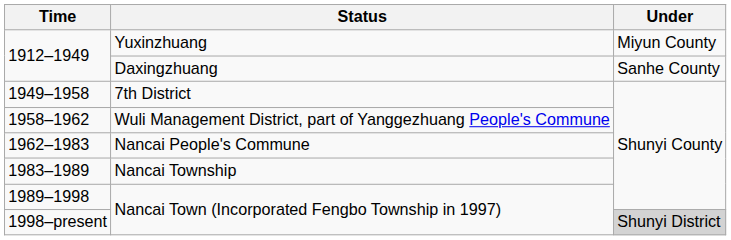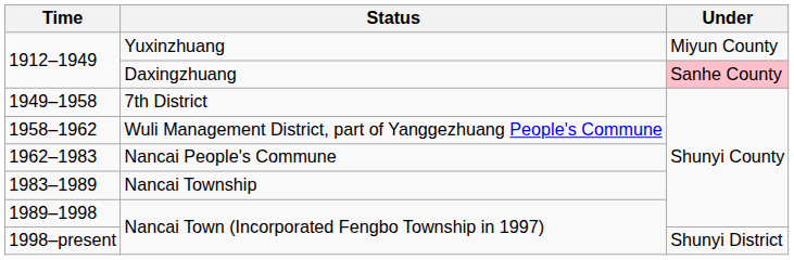1912–1949 / Daxingzhuang | Under: no background -> pink background
1998–present | Under: lightgrey background -> no background
